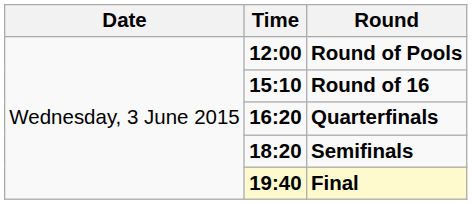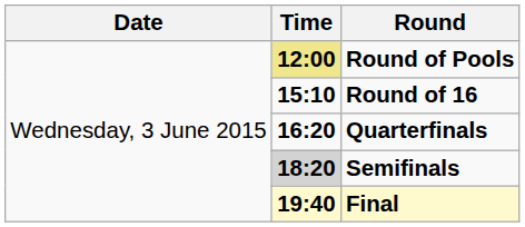Round of Pools | Time: no background -> khaki background
Semifinals | Time: no background -> lightgrey background
